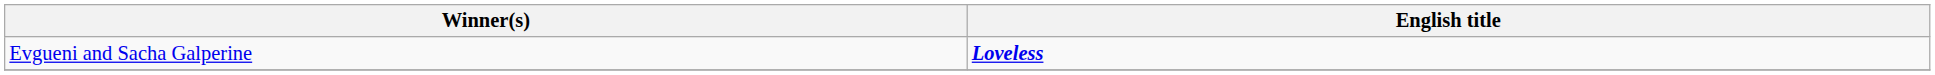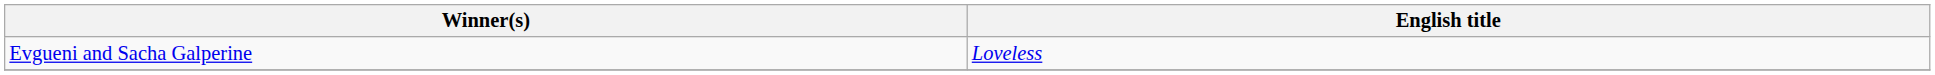Evgueni and Sacha Galperine | English title: bold -> normal
